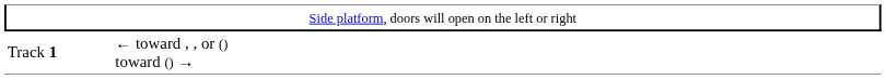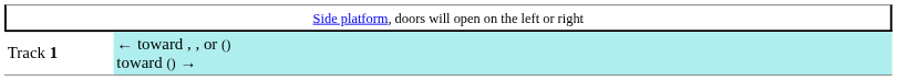Track 1 | column 2: no background -> paleturquoise background
